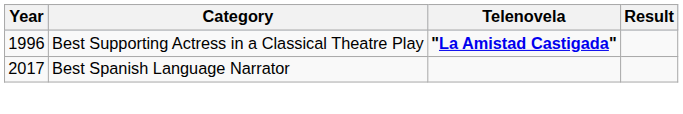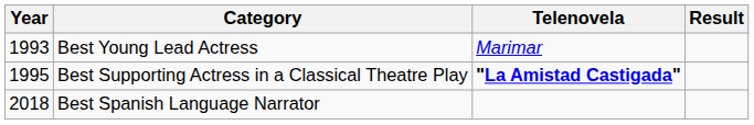+ row: 1993 | Best Young Lead Actress | Marimar
Best Supporting Actress in a Classical Theatre Play | Year: 1996 -> 1995
Best Spanish Language Narrator | Year: 2017 -> 2018
